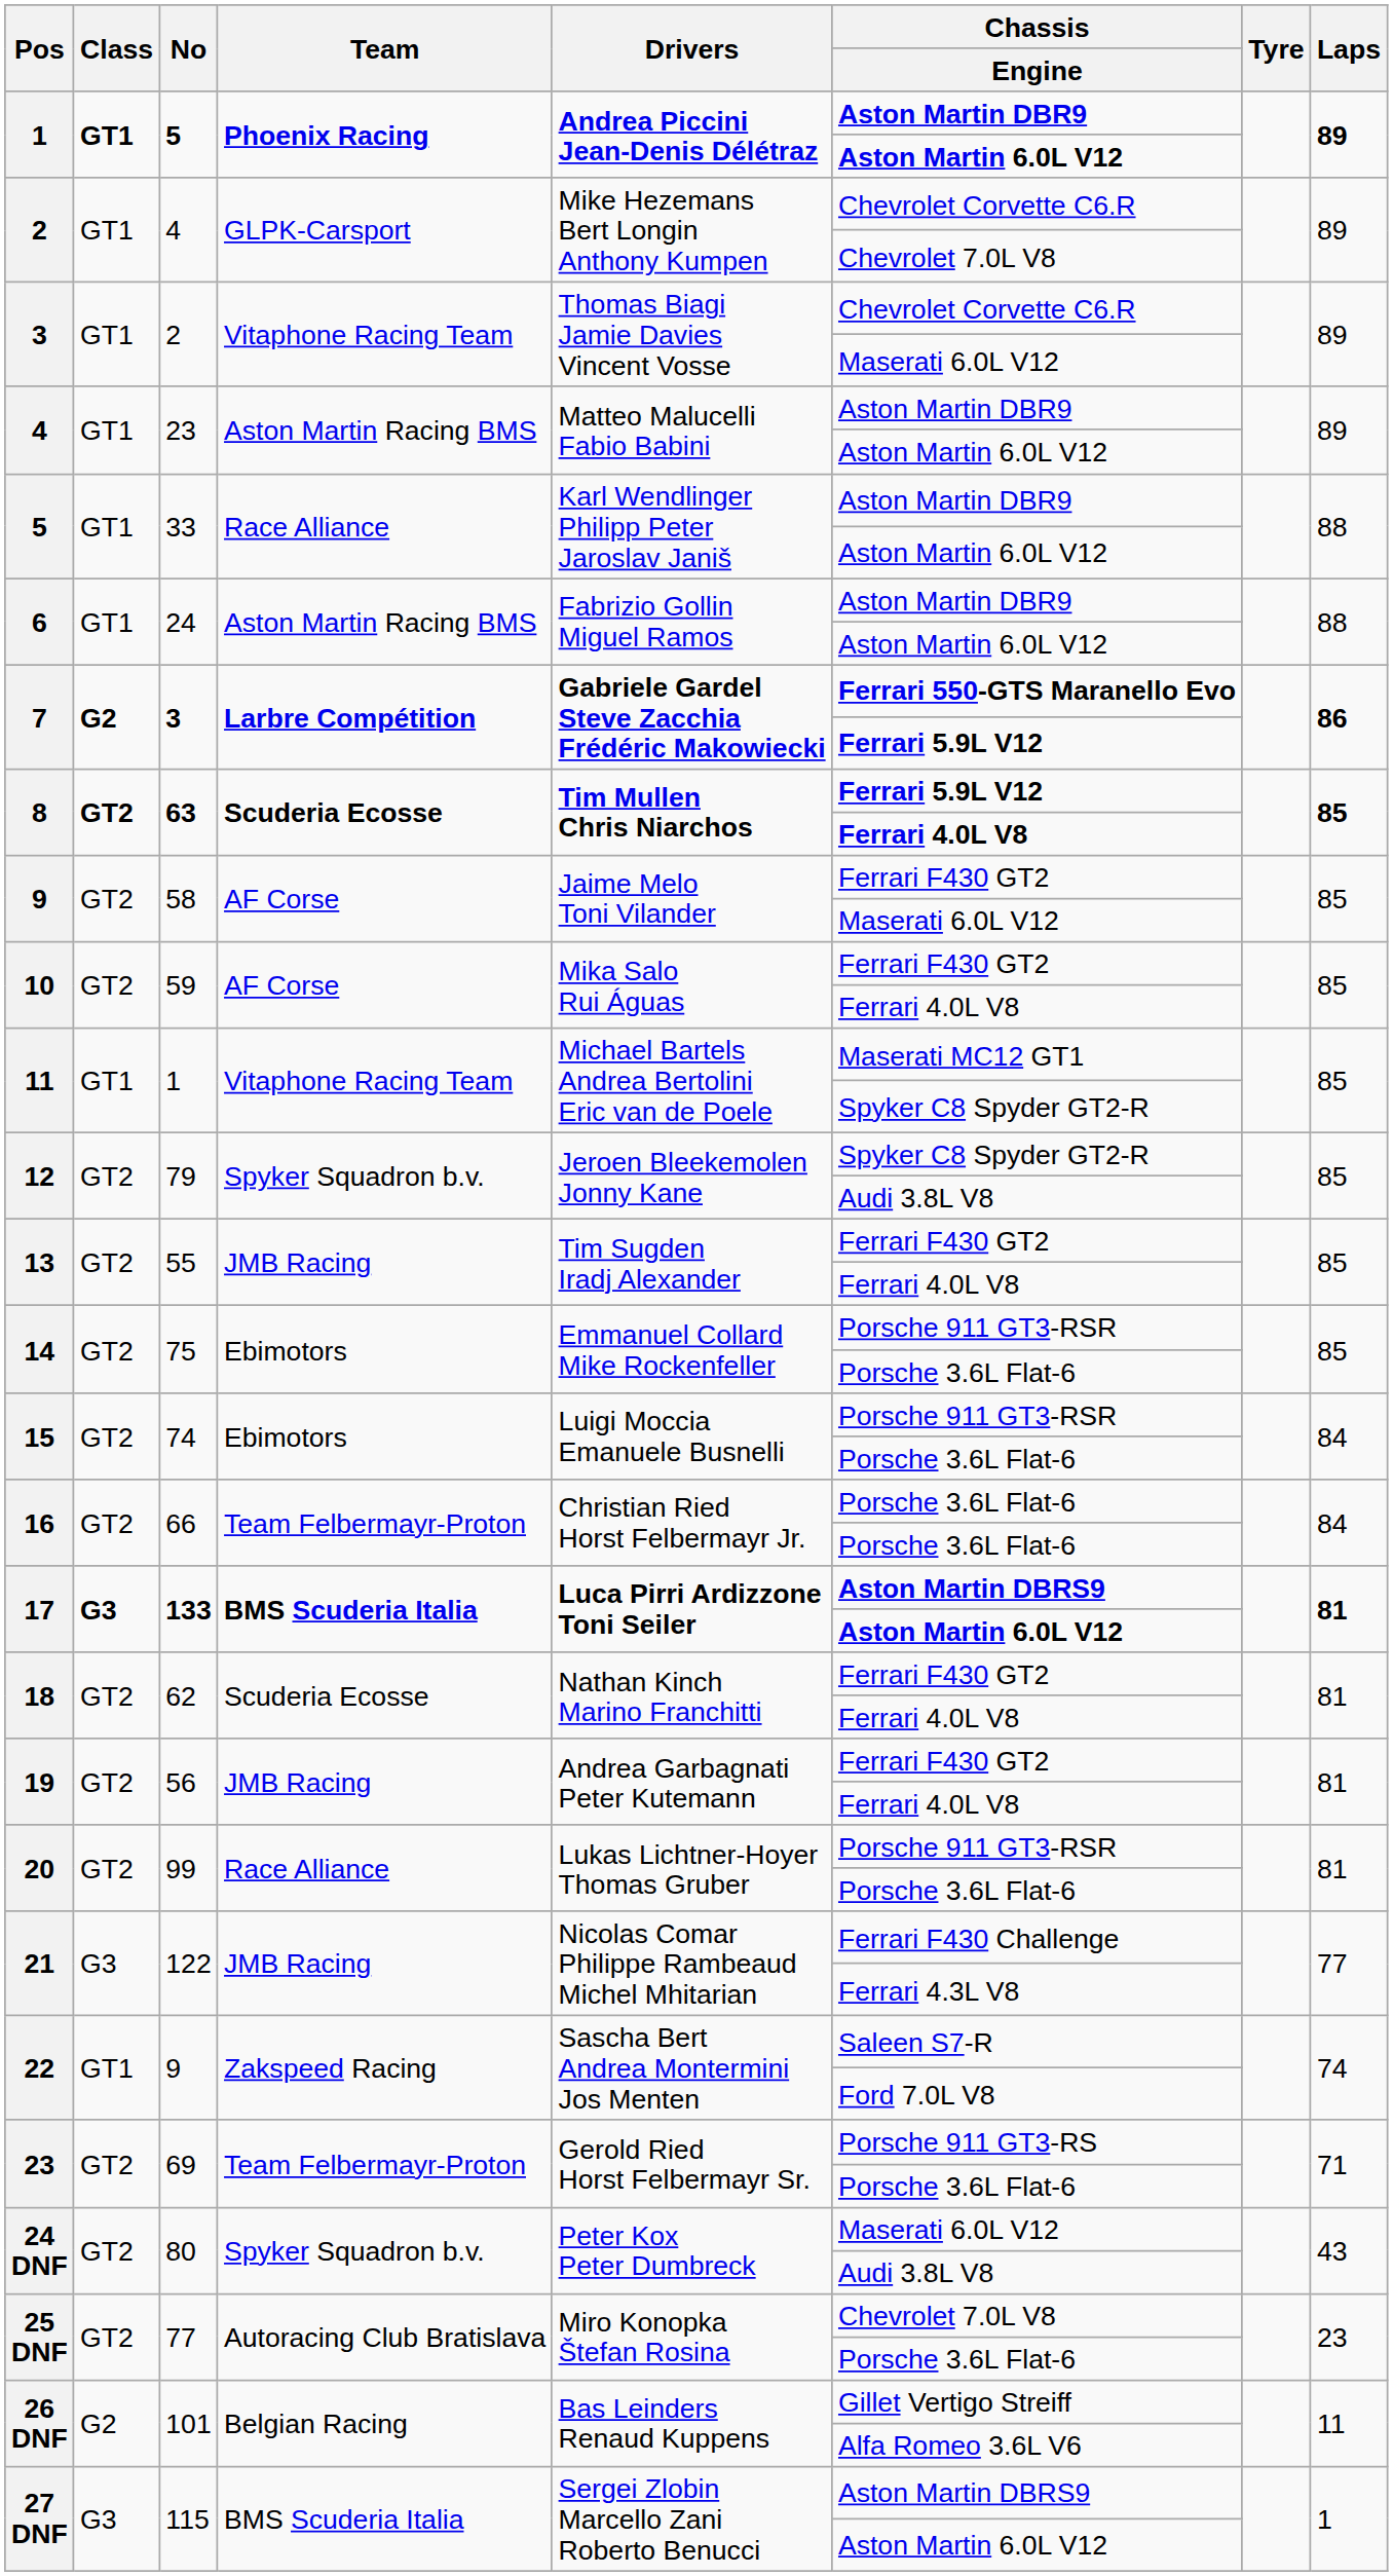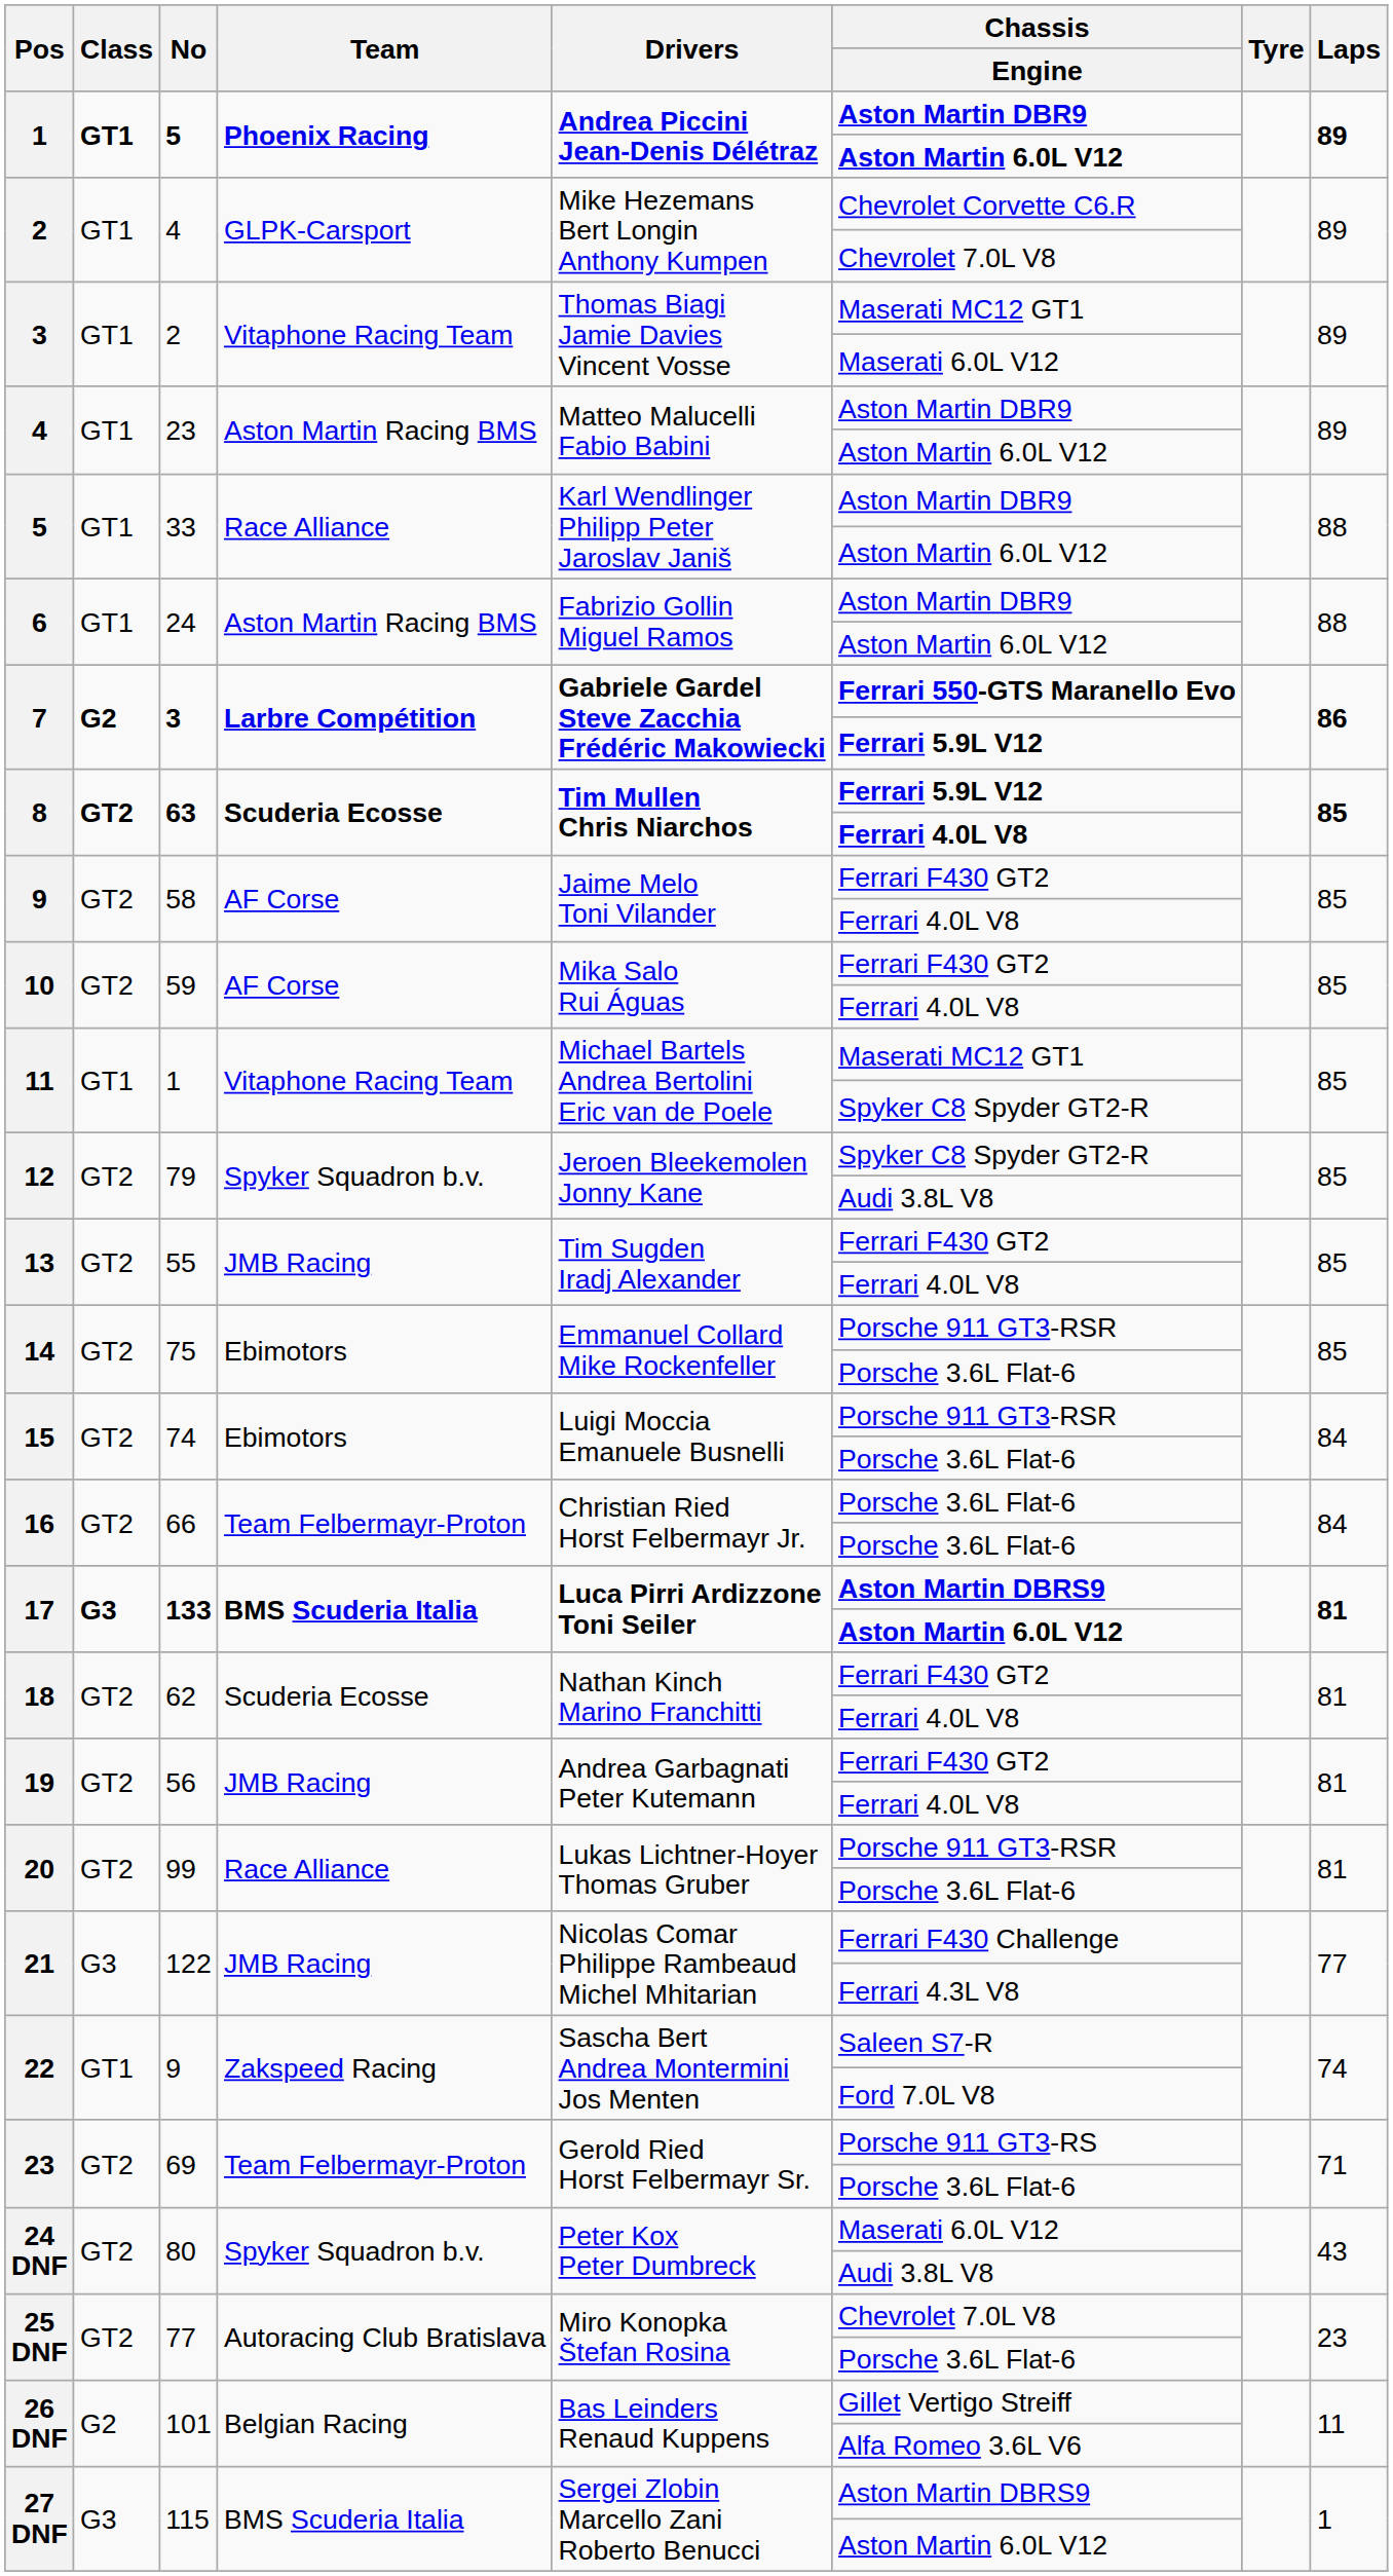row 7 | Chassis / Engine: Chevrolet Corvette C6.R -> Maserati MC12 GT1
row 20 | Chassis / Engine: Maserati 6.0L V12 -> Ferrari 4.0L V8
